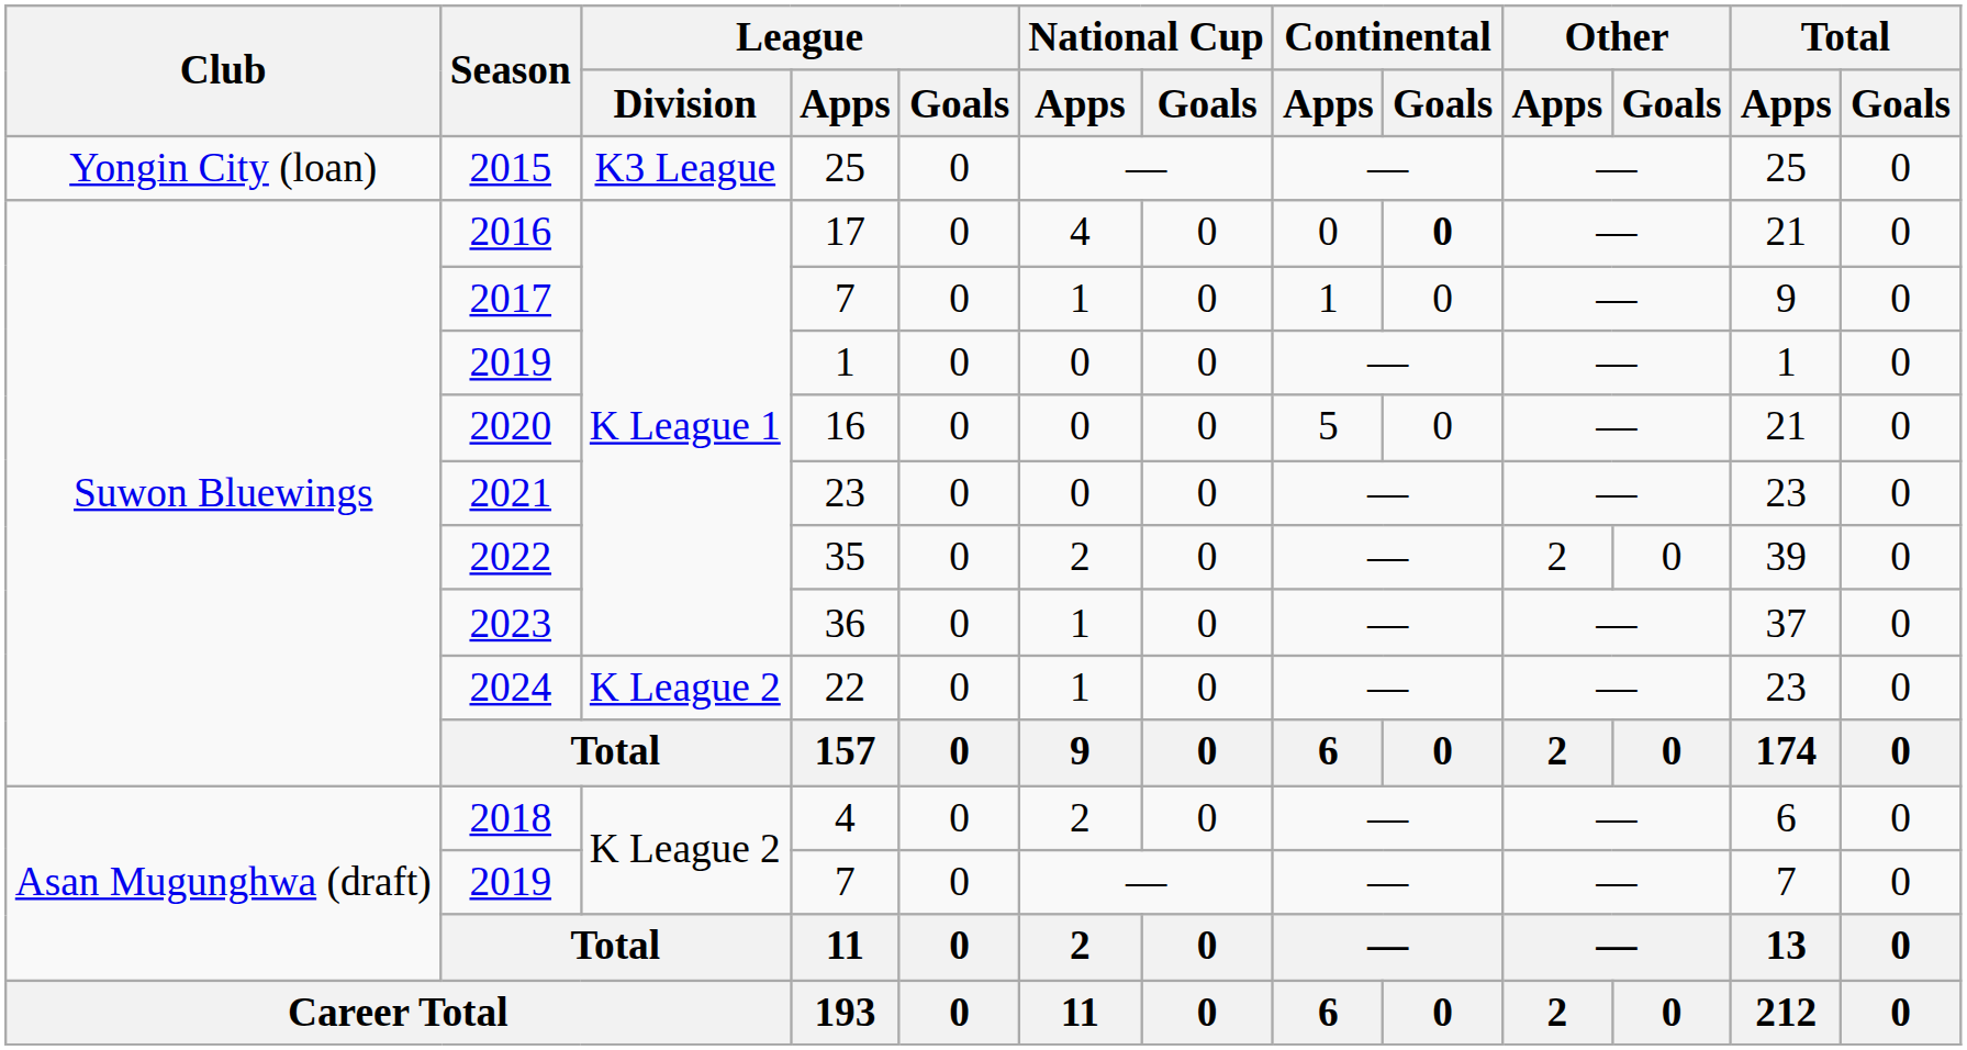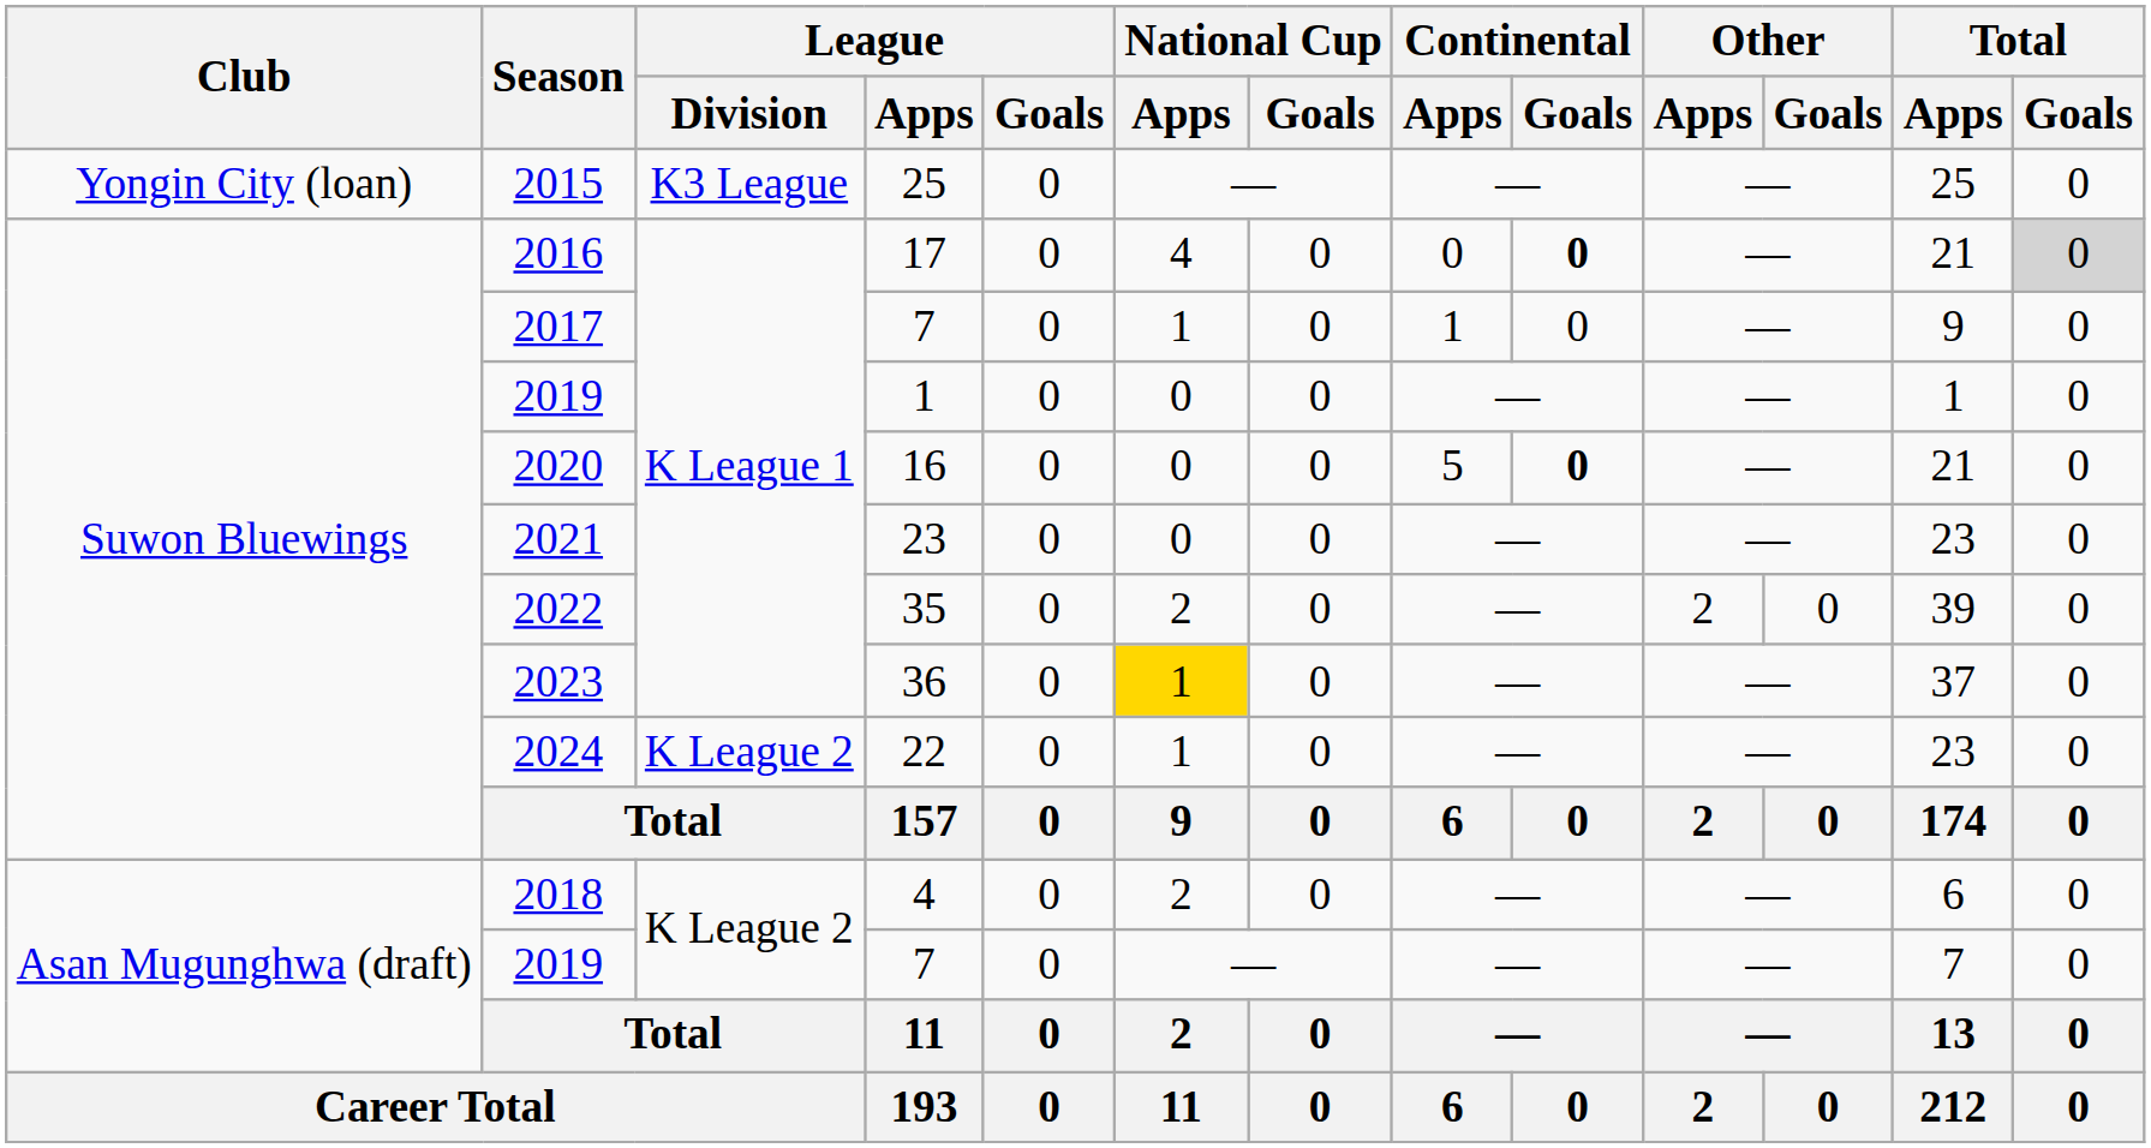2016 | Total / Goals: no background -> lightgrey background
2020 | Continental / Goals: normal -> bold
2023 | National Cup / Apps: no background -> gold background
